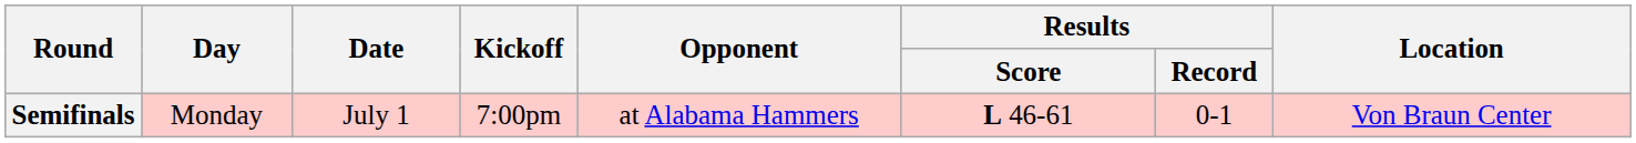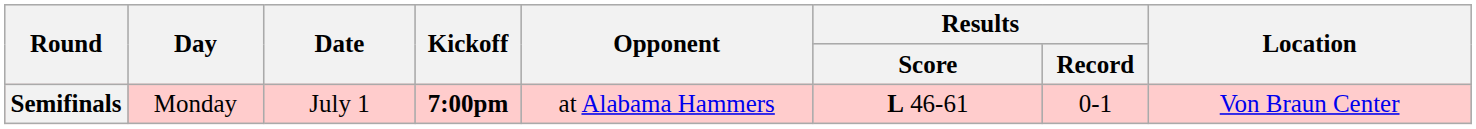Semifinals | Kickoff: normal -> bold
